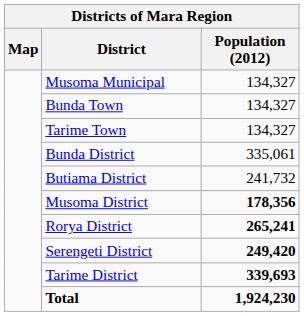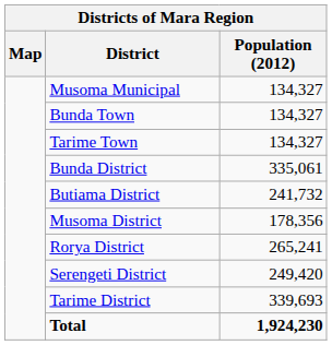Musoma District | Population (2012): bold -> normal
Rorya District | Population (2012): bold -> normal
Serengeti District | Population (2012): bold -> normal
Tarime District | Population (2012): bold -> normal
